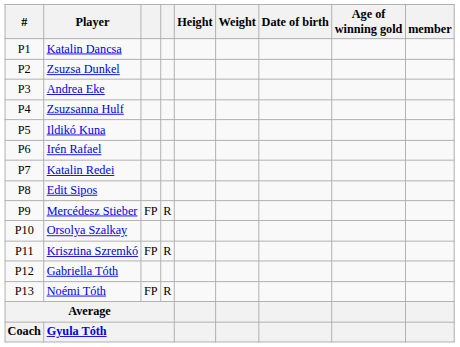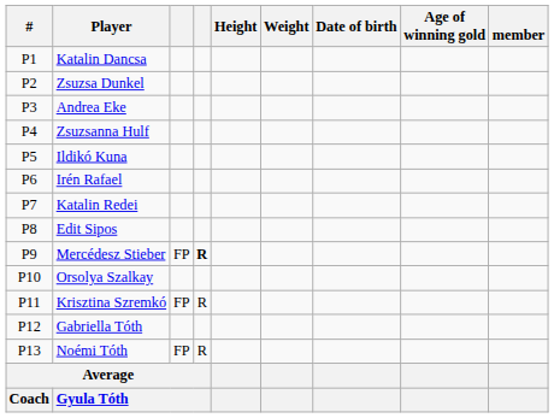Mercédesz Stieber | column 4: normal -> bold
